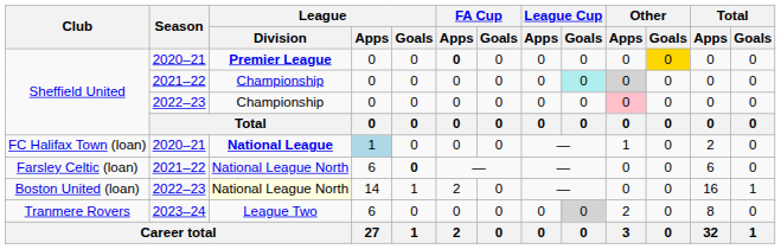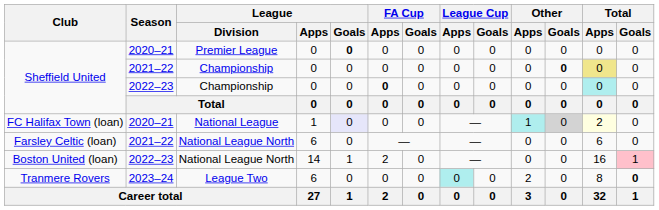Sheffield United / 2020–21 | League / Division: bold -> normal
Sheffield United / 2020–21 | League / Goals: normal -> bold
Sheffield United / 2020–21 | FA Cup / Apps: bold -> normal
Sheffield United / 2020–21 | Other / Goals: gold background -> no background
Sheffield United / 2021–22 | League Cup / Goals: paleturquoise background -> no background
Sheffield United / 2021–22 | Other / Apps: lightgrey background -> no background
Sheffield United / 2021–22 | Other / Goals: normal -> bold
Sheffield United / 2021–22 | Total / Apps: no background -> khaki background
Sheffield United / 2022–23 | FA Cup / Apps: normal -> bold
Sheffield United / 2022–23 | Other / Apps: pink background -> no background
Sheffield United / 2022–23 | Total / Apps: no background -> paleturquoise background
FC Halifax Town (loan) | League / Division: bold -> normal
FC Halifax Town (loan) | League / Apps: lightblue background -> no background
FC Halifax Town (loan) | League / Goals: no background -> lavender background
FC Halifax Town (loan) | Other / Apps: no background -> paleturquoise background
FC Halifax Town (loan) | Other / Goals: no background -> lightgrey background
FC Halifax Town (loan) | Total / Apps: no background -> lightyellow background
Farsley Celtic (loan) | League / Goals: bold -> normal
Boston United (loan) | League / Division: lightyellow background -> no background
Boston United (loan) | Total / Goals: no background -> pink background
Tranmere Rovers | League Cup / Apps: no background -> paleturquoise background
Tranmere Rovers | League Cup / Goals: lightgrey background -> no background
Tranmere Rovers | Total / Goals: normal -> bold
